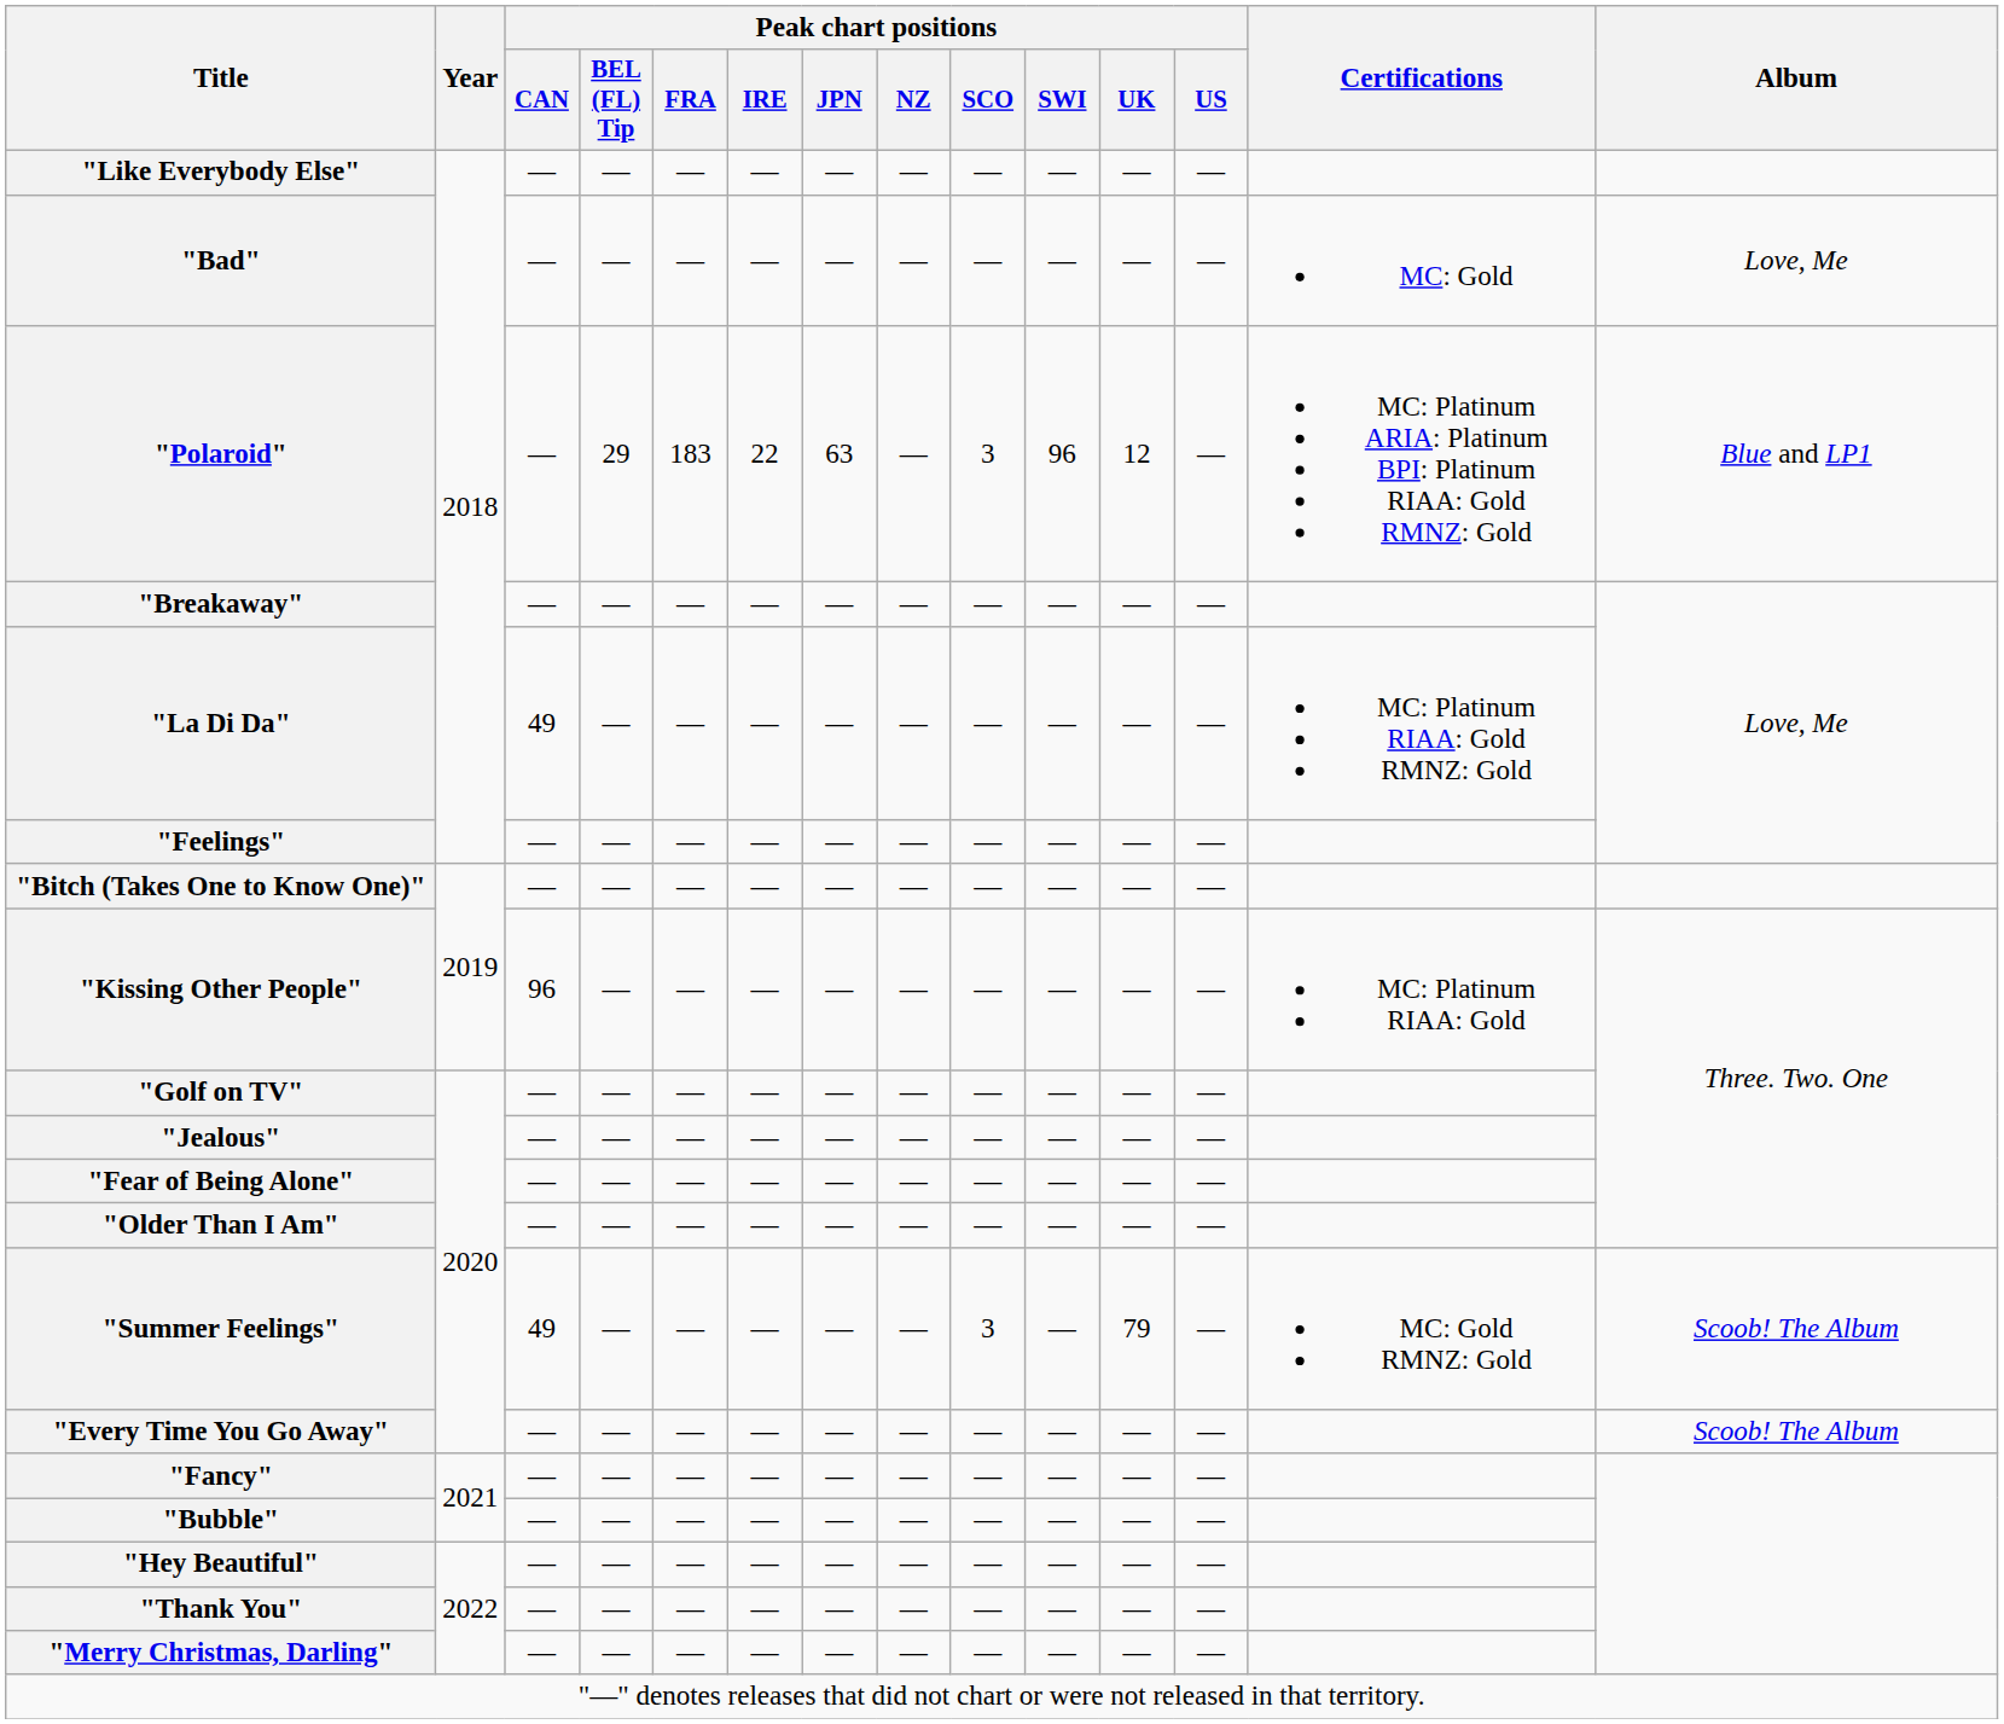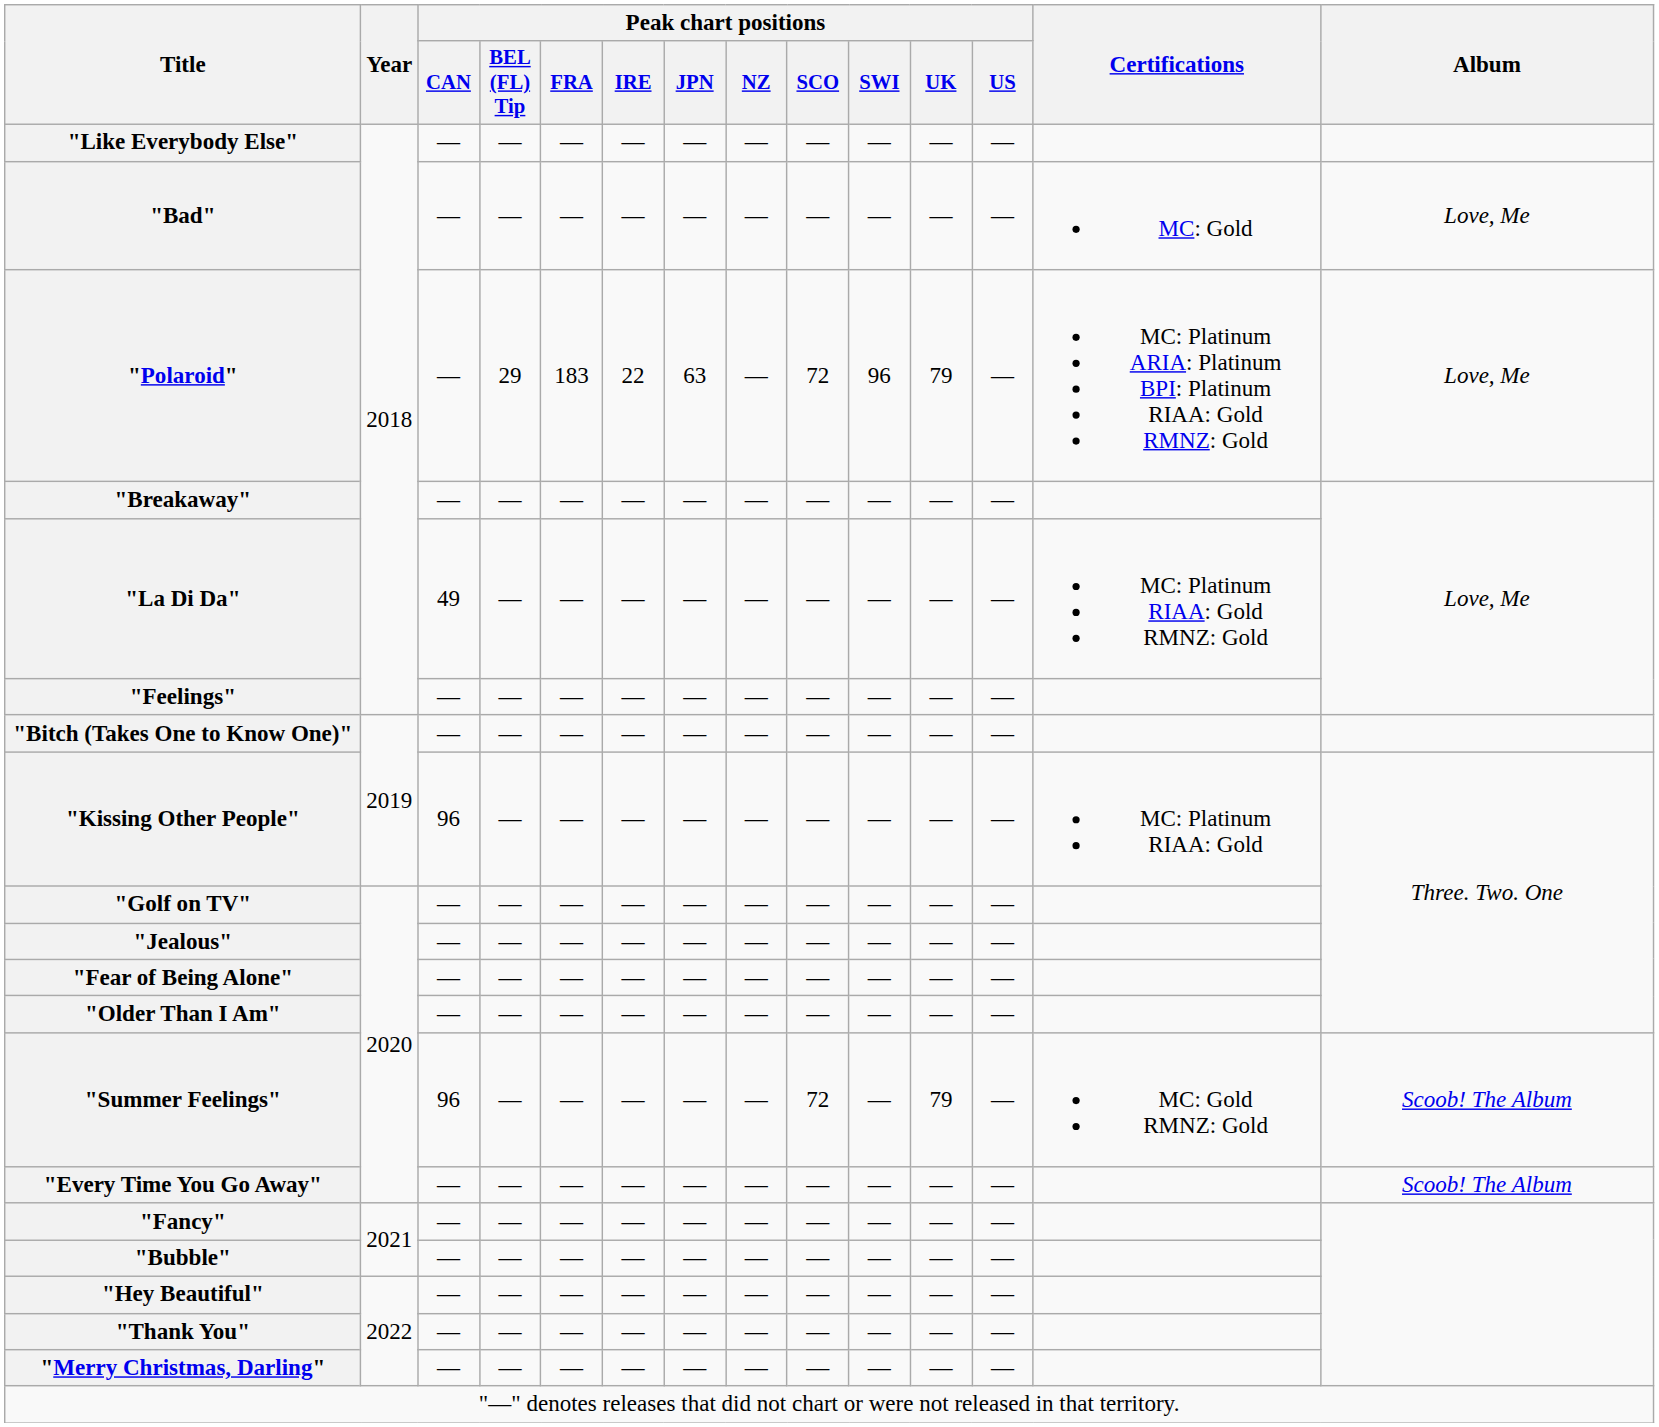"Polaroid" | Peak chart positions / SCO: 3 -> 72
"Polaroid" | Peak chart positions / UK: 12 -> 79
"Polaroid" | Album: Blue and LP1 -> Love, Me
"Summer Feelings" | Peak chart positions / CAN: 49 -> 96
"Summer Feelings" | Peak chart positions / SCO: 3 -> 72
